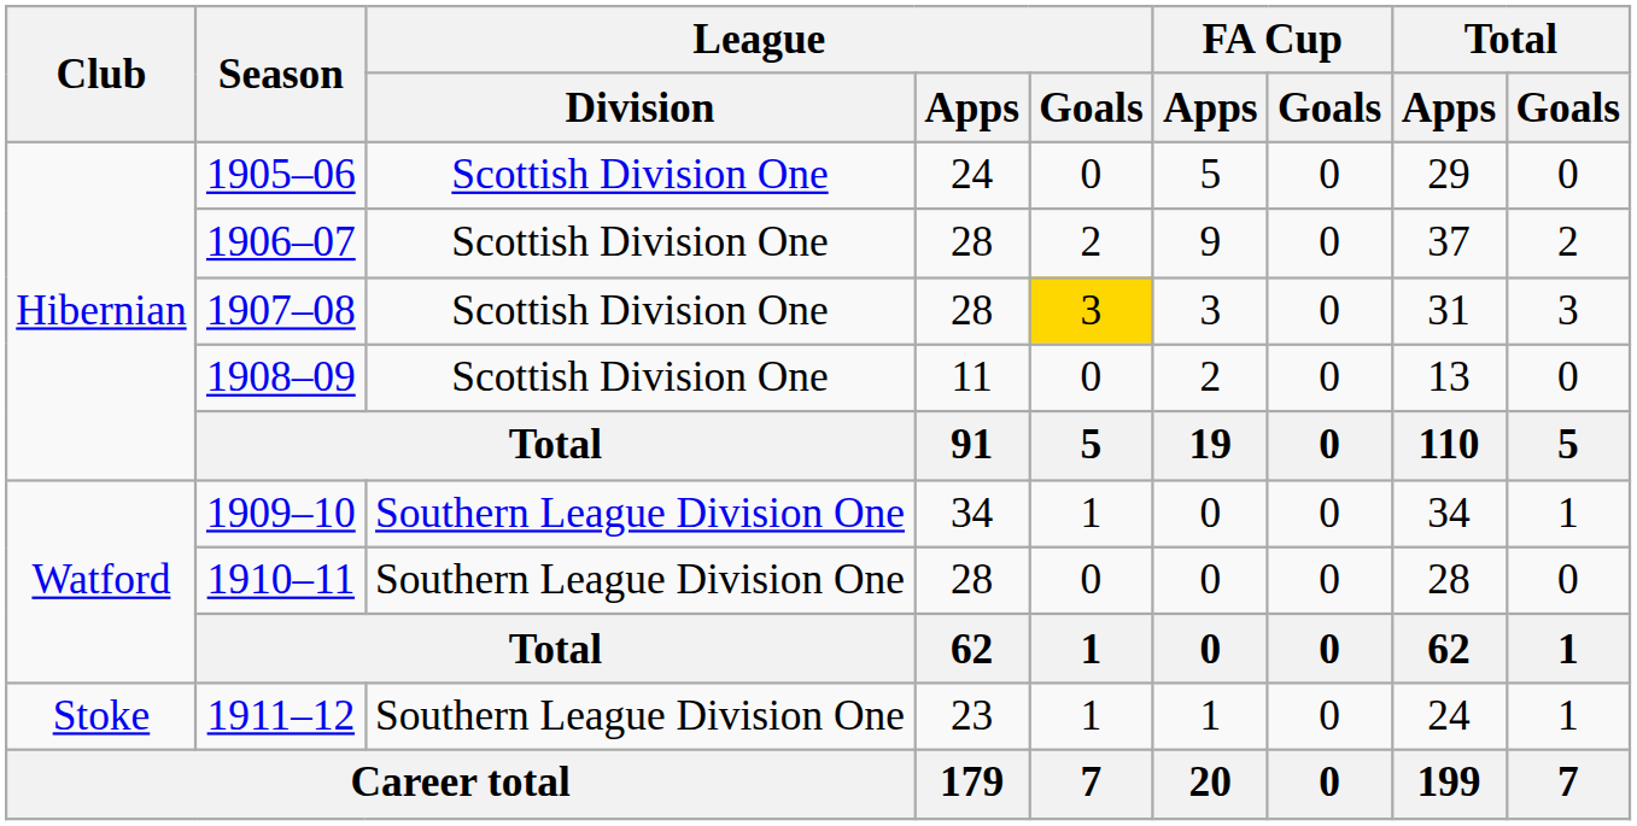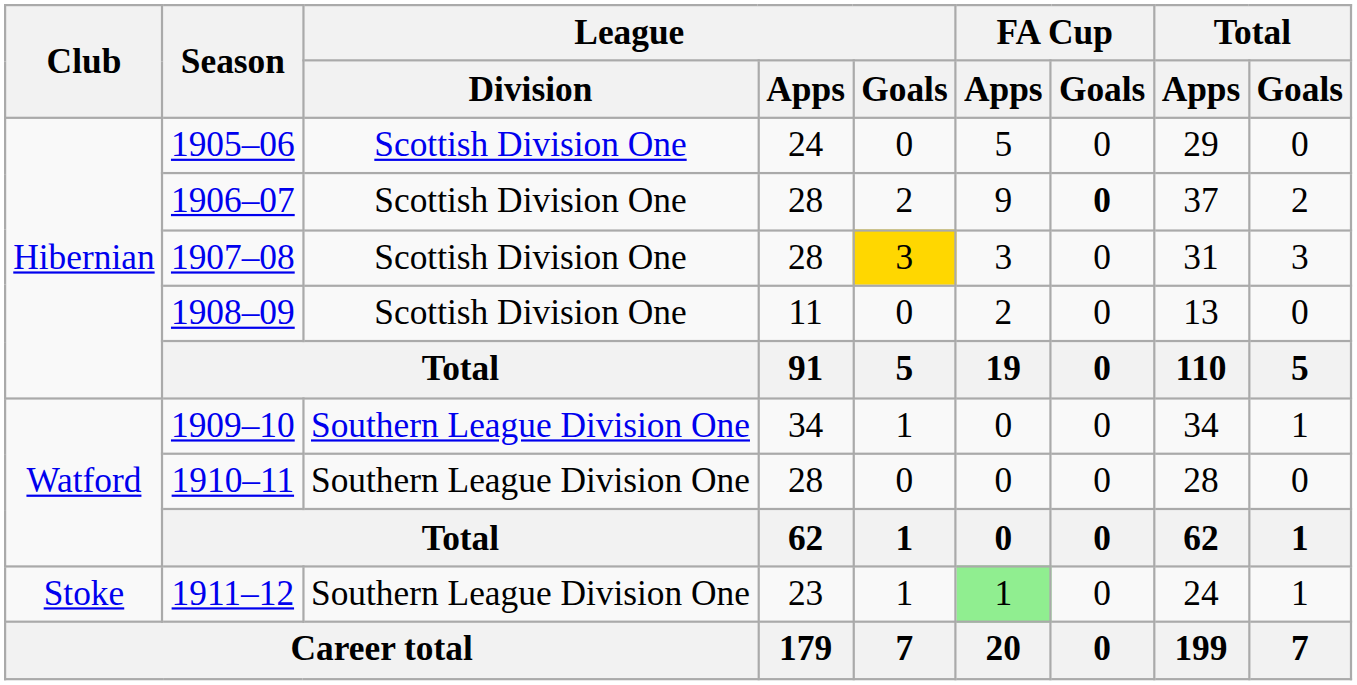1906–07 | FA Cup / Goals: normal -> bold
1911–12 | FA Cup / Apps: no background -> lightgreen background
